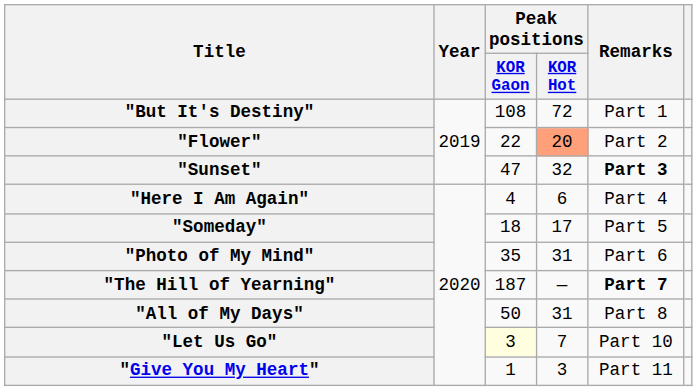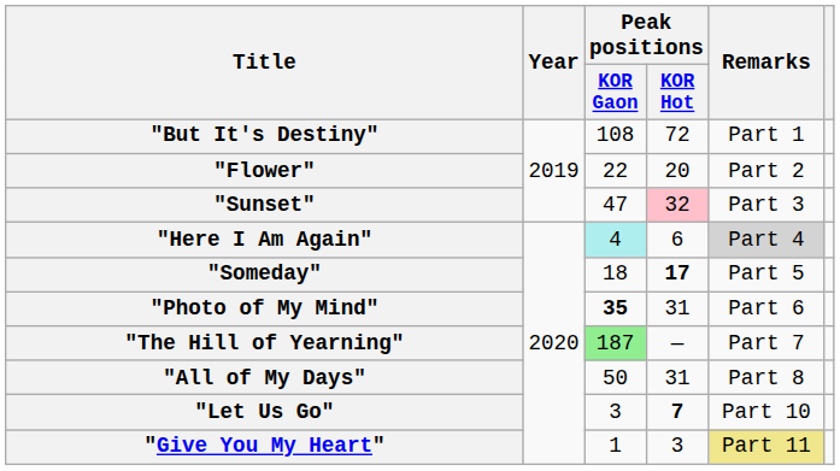"Flower" | Peak positions / KOR Hot: lightsalmon background -> no background
"Sunset" | Peak positions / KOR Hot: no background -> pink background
"Sunset" | Remarks: bold -> normal
"Here I Am Again" | Peak positions / KOR Gaon: no background -> paleturquoise background
"Here I Am Again" | Remarks: no background -> lightgrey background
"Someday" | Peak positions / KOR Hot: normal -> bold
"Photo of My Mind" | Peak positions / KOR Gaon: normal -> bold
"The Hill of Yearning" | Peak positions / KOR Gaon: no background -> lightgreen background
"The Hill of Yearning" | Remarks: bold -> normal
"Let Us Go" | Peak positions / KOR Gaon: lightyellow background -> no background
"Let Us Go" | Peak positions / KOR Hot: normal -> bold
"Give You My Heart" | Remarks: no background -> khaki background
